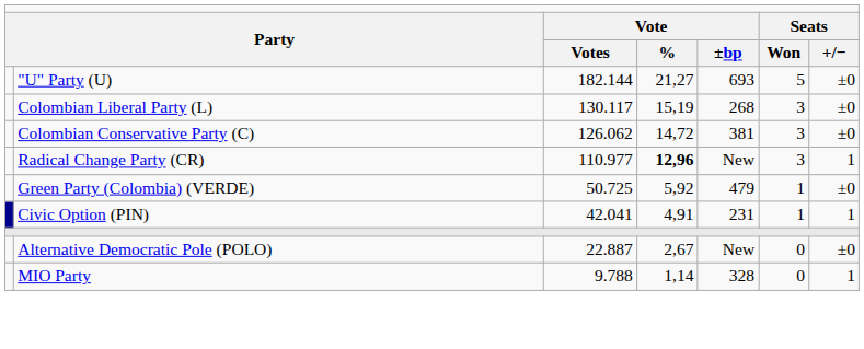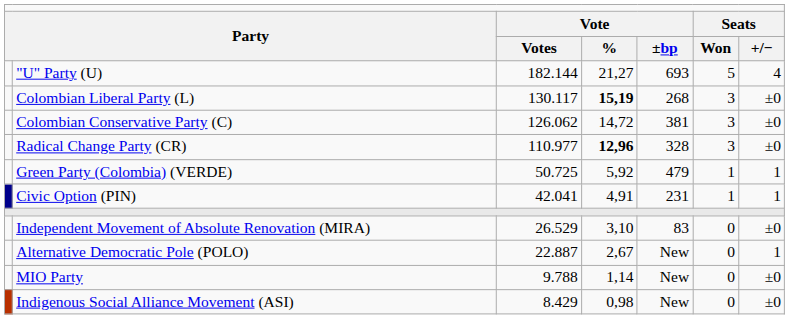"U" Party (U) | column 7: ±0 -> 4
Colombian Liberal Party (L) | column 4: normal -> bold
Radical Change Party (CR) | column 5: New -> 328
Radical Change Party (CR) | column 7: 1 -> ±0
Green Party (Colombia) (VERDE) | column 7: ±0 -> 1
+ row: Independent Movement of Absolute Renovation (MIRA) | 26.529 | 3,10 | 83 | 0 | ±0
Alternative Democratic Pole (POLO) | column 7: ±0 -> 1
MIO Party | column 5: 328 -> New
MIO Party | column 7: 1 -> ±0
+ row: Indigenous Social Alliance Movement (ASI) | 8.429 | 0,98 | New | 0 | ±0
